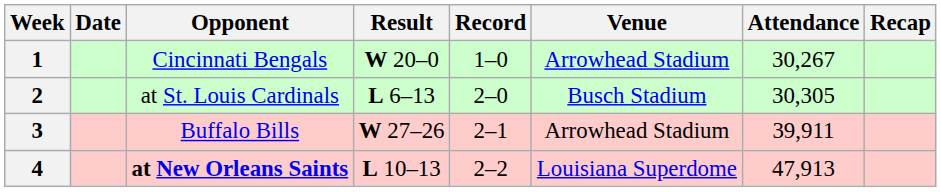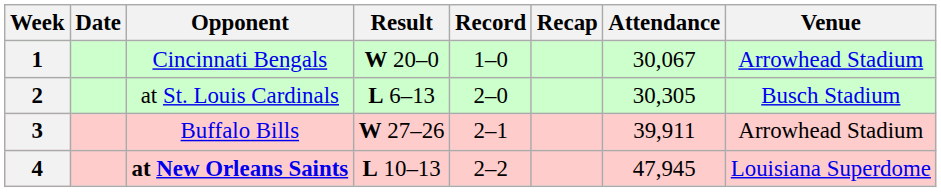columns swapped: Venue <-> Recap
1 | Attendance: 30,267 -> 30,067
4 | Attendance: 47,913 -> 47,945
